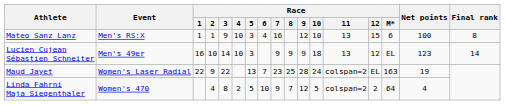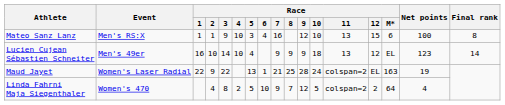Lucien Cujean Sébastien Schneiter | Race / 5: 3 -> 4
Maud Jayet | Race / 6: 7 -> 1
Maud Jayet | Race / 7: 23 -> 21
